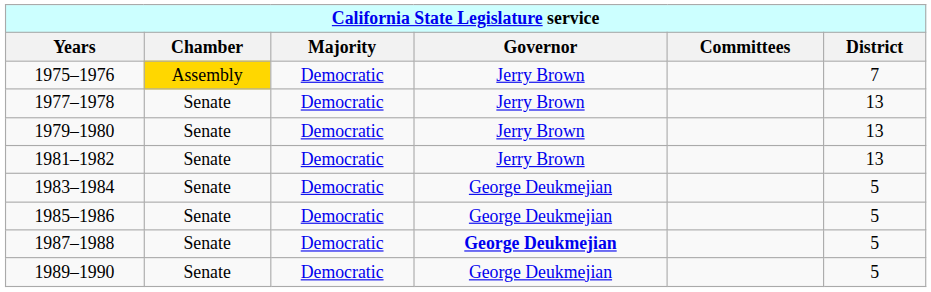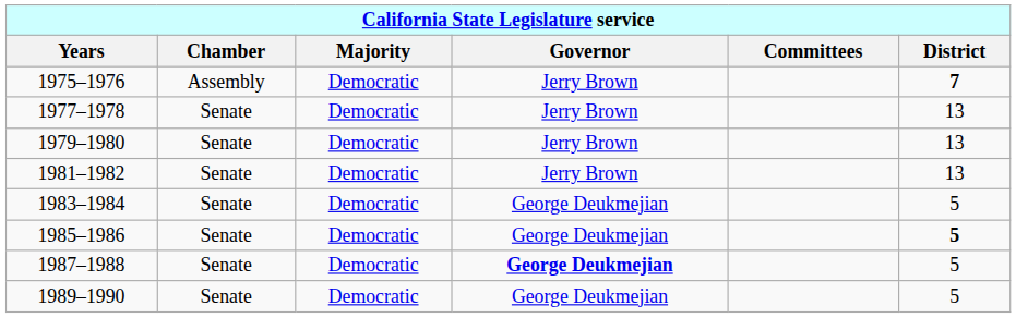1975–1976 | Chamber: gold background -> no background
1975–1976 | District: normal -> bold
1985–1986 | District: normal -> bold
